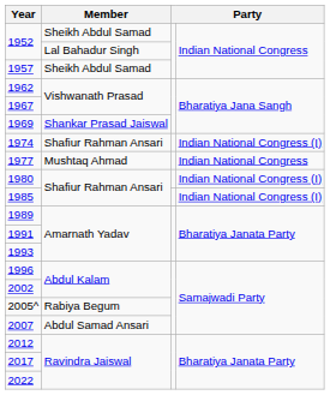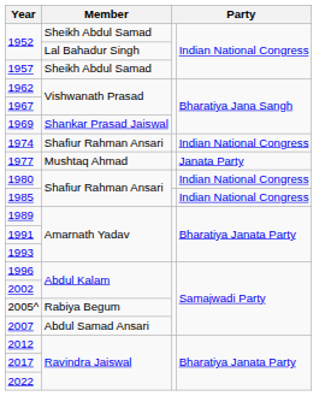1974 | column 4: Indian National Congress (I) -> Indian National Congress
1977 | column 4: Indian National Congress -> Janata Party
1980 | column 4: Indian National Congress (I) -> Indian National Congress
1985 | column 4: Indian National Congress (I) -> Indian National Congress
